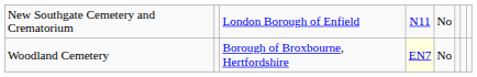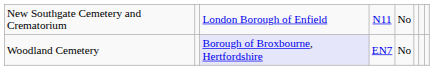Woodland Cemetery | column 3: no background -> lavender background
Woodland Cemetery | column 4: lightyellow background -> no background
